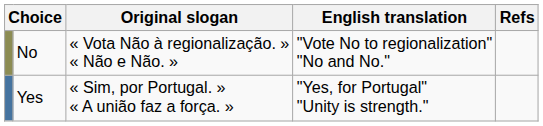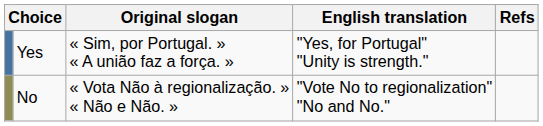rows swapped: Yes <-> No
